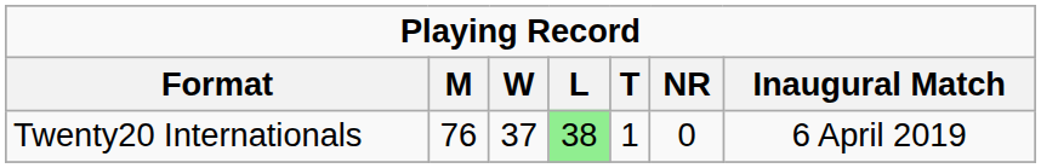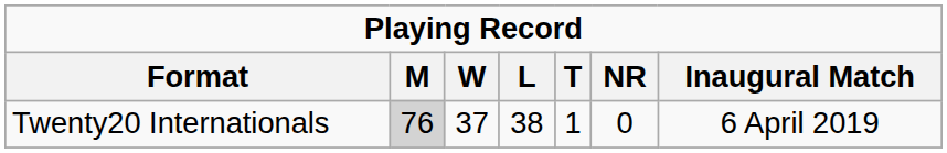Twenty20 Internationals | M: no background -> lightgrey background
Twenty20 Internationals | L: lightgreen background -> no background
